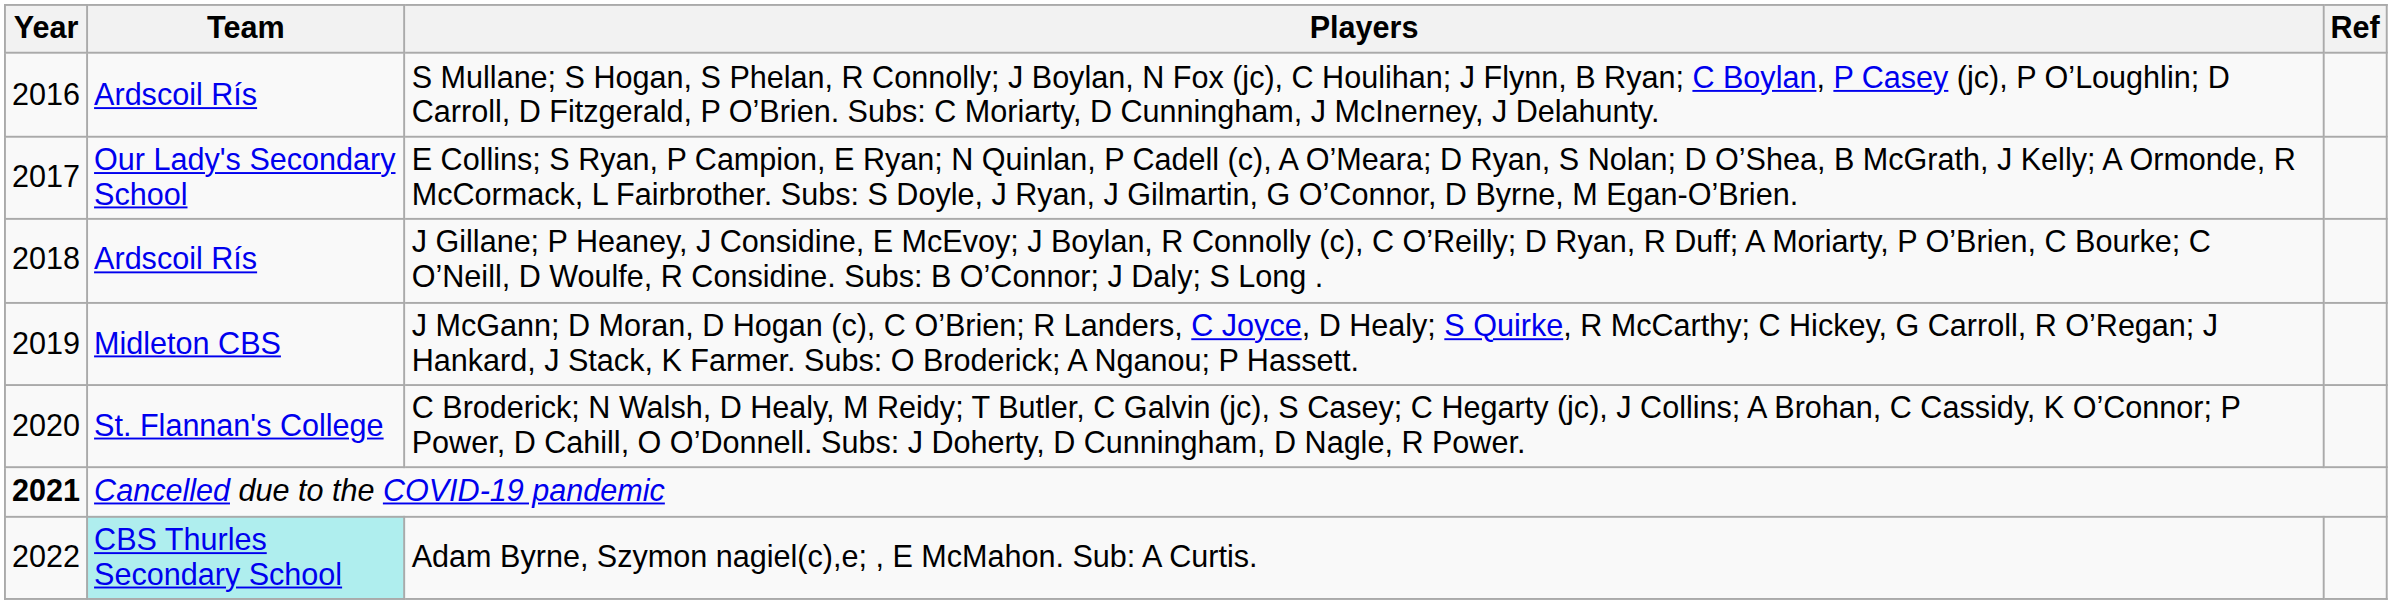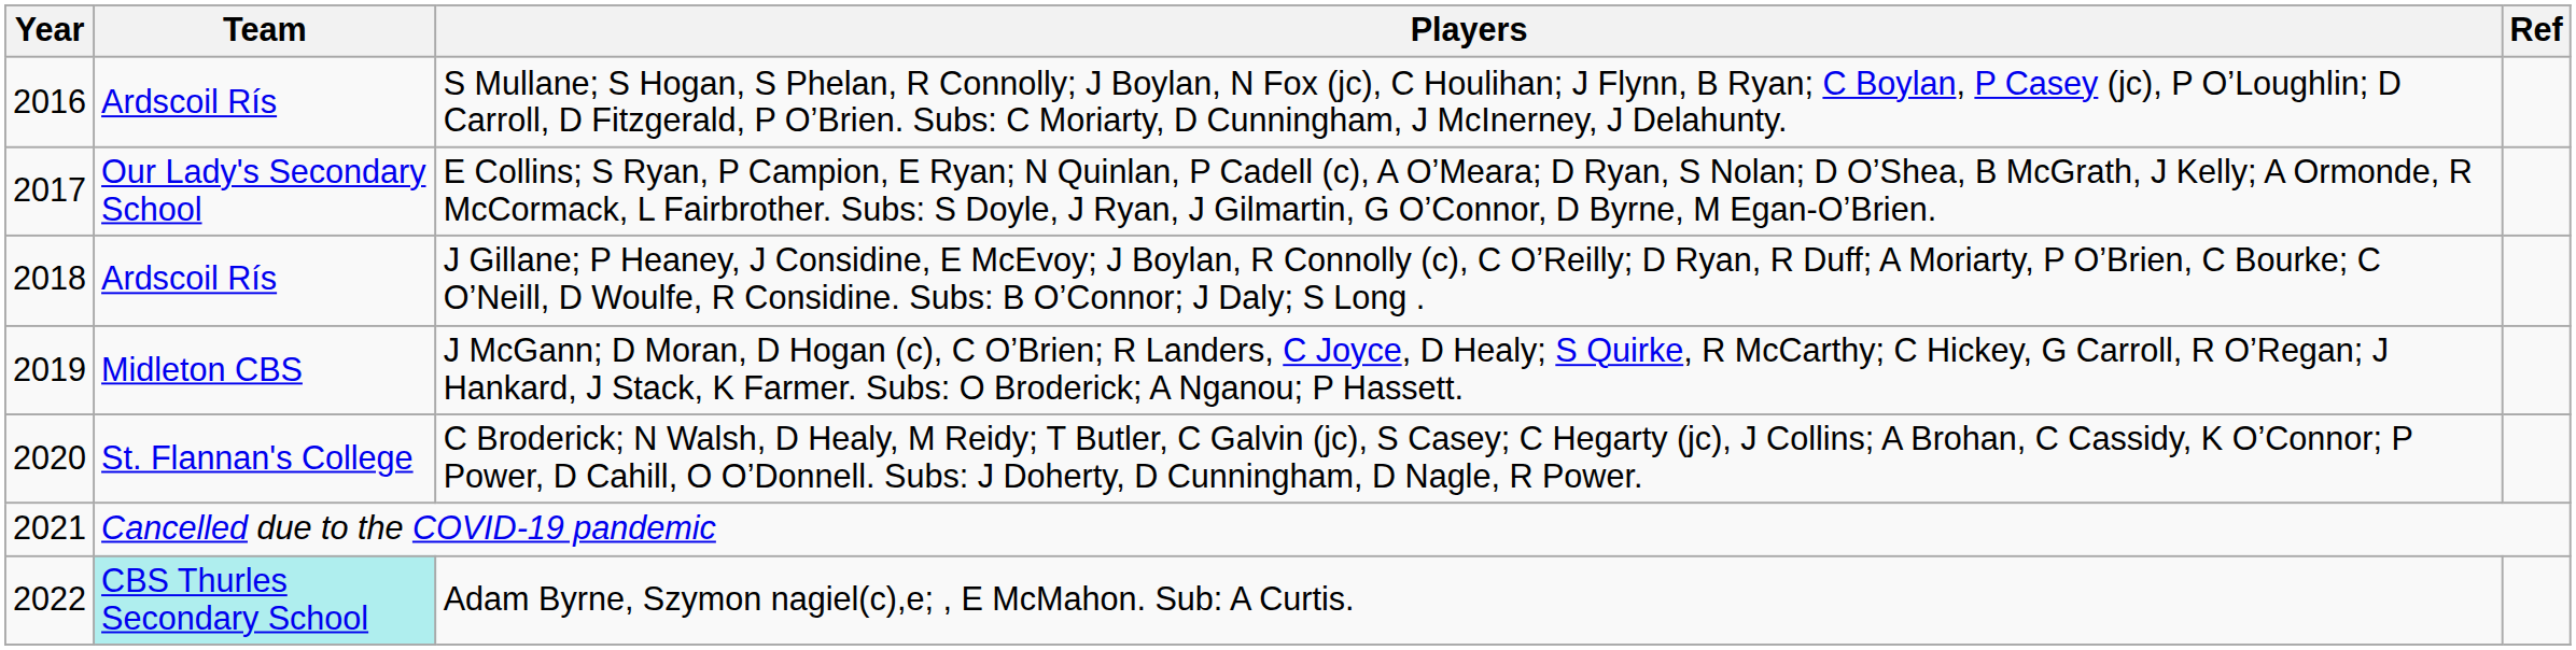Cancelled due to the COVID-19 pandemic | Year: bold -> normal
